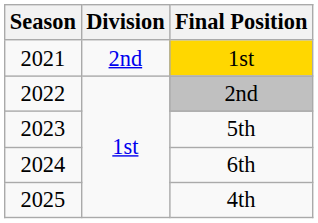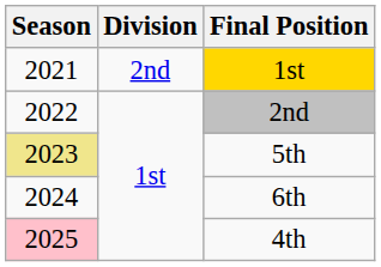5th | Season: no background -> khaki background
4th | Season: no background -> pink background
